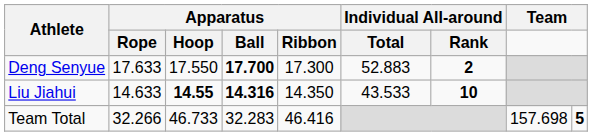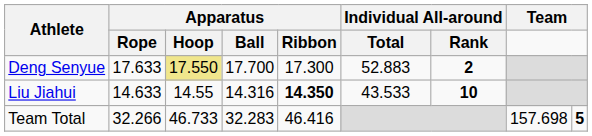Deng Senyue | Apparatus / Hoop: no background -> khaki background
Deng Senyue | Apparatus / Ball: bold -> normal
Liu Jiahui | Apparatus / Hoop: bold -> normal
Liu Jiahui | Apparatus / Ball: bold -> normal
Liu Jiahui | Apparatus / Ribbon: normal -> bold
